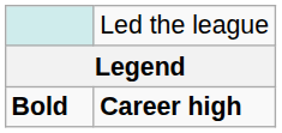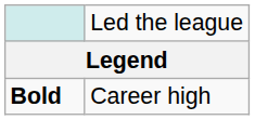row 3 | column 2: bold -> normal
